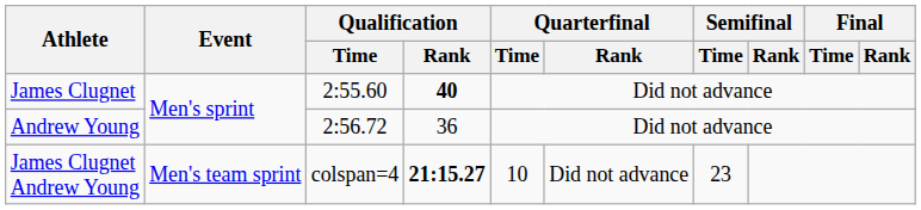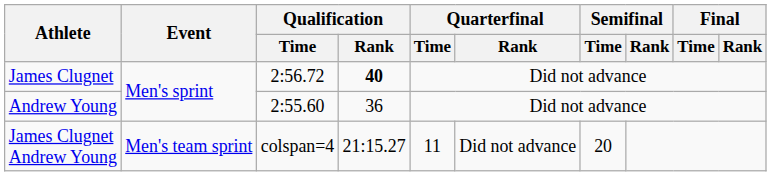James Clugnet | Qualification / Time: 2:55.60 -> 2:56.72
Andrew Young | Qualification / Time: 2:56.72 -> 2:55.60
James Clugnet Andrew Young | Qualification / Rank: bold -> normal
James Clugnet Andrew Young | Quarterfinal / Time: 10 -> 11
James Clugnet Andrew Young | Semifinal / Time: 23 -> 20
